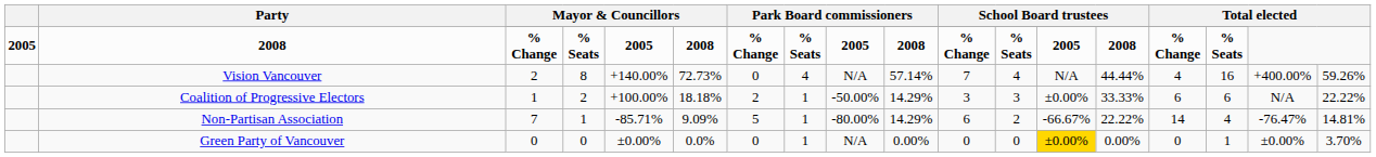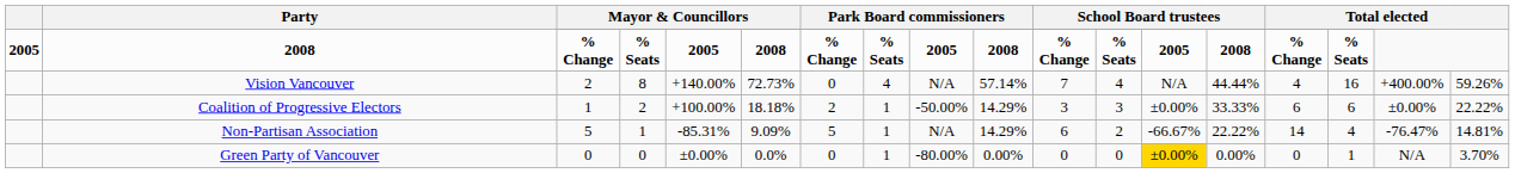Coalition of Progressive Electors | column 17: N/A -> ±0.00%
Non-Partisan Association | column 3: 7 -> 5
Non-Partisan Association | column 5: -85.71% -> -85.31%
Non-Partisan Association | column 9: -80.00% -> N/A
Green Party of Vancouver | column 9: N/A -> -80.00%
Green Party of Vancouver | column 17: ±0.00% -> N/A
